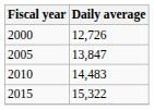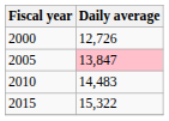2005 | Daily average: no background -> pink background
